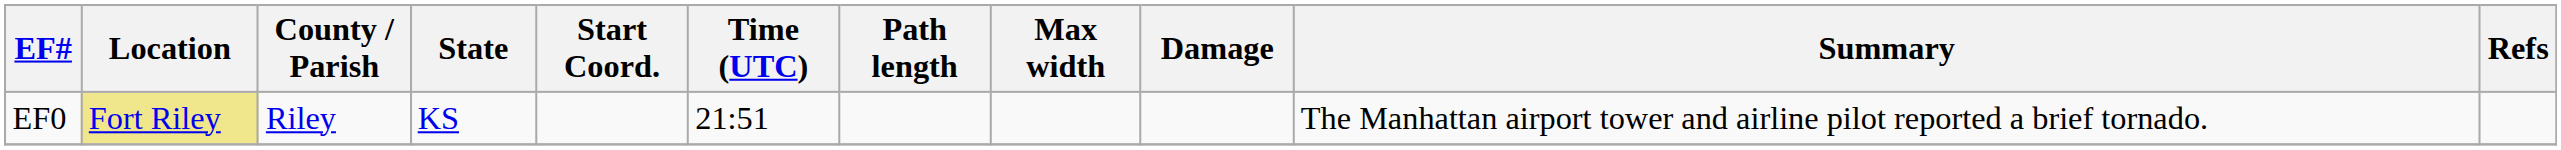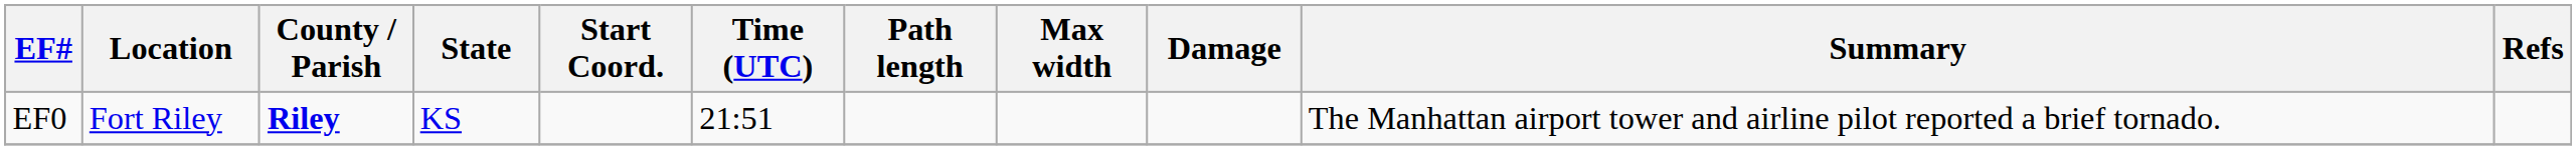EF0 | Location: khaki background -> no background
EF0 | County / Parish: normal -> bold
